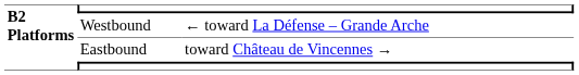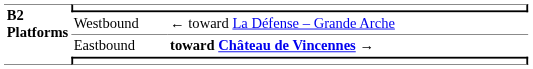Eastbound | column 3: normal -> bold
